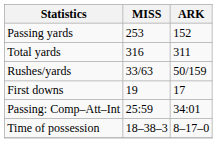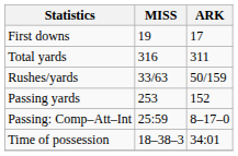rows swapped: First downs <-> Passing yards
Passing: Comp–Att–Int | ARK: 34:01 -> 8–17–0
Time of possession | ARK: 8–17–0 -> 34:01
